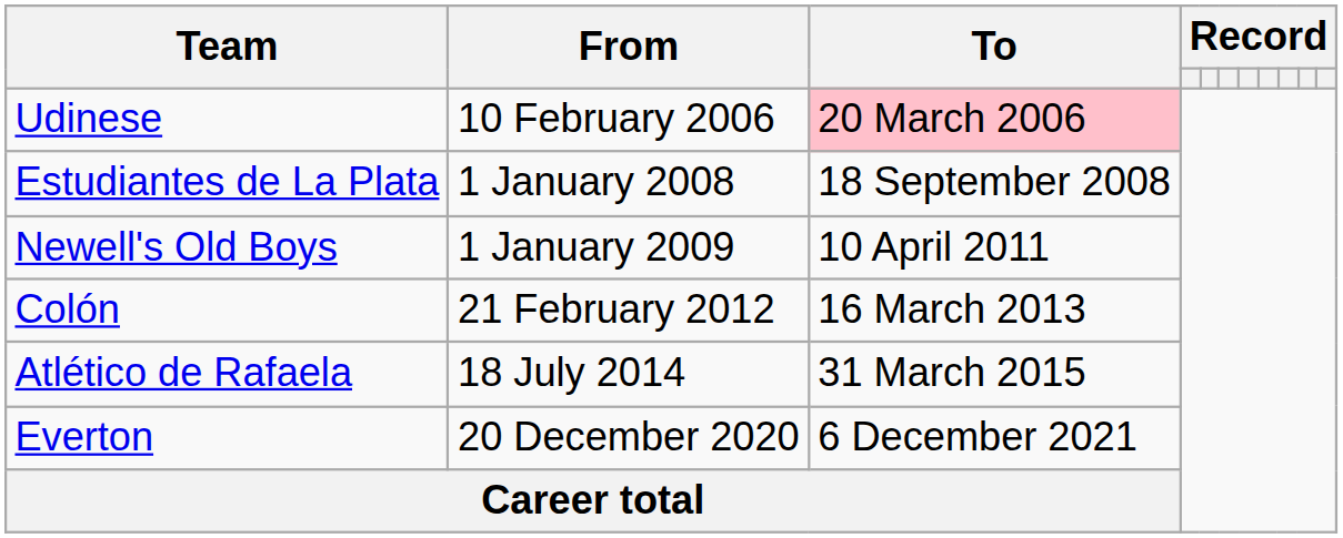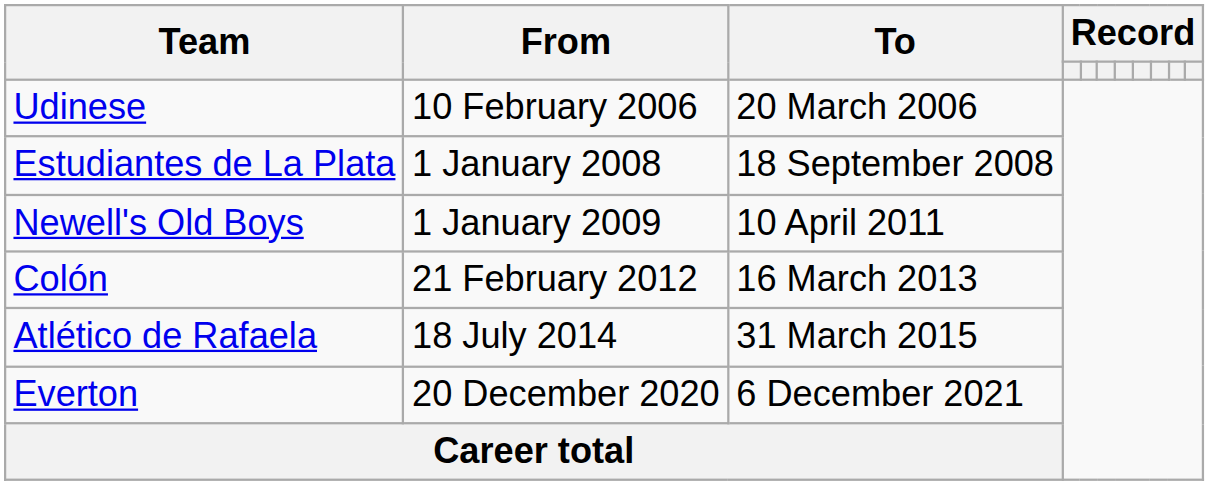Udinese | To: pink background -> no background
